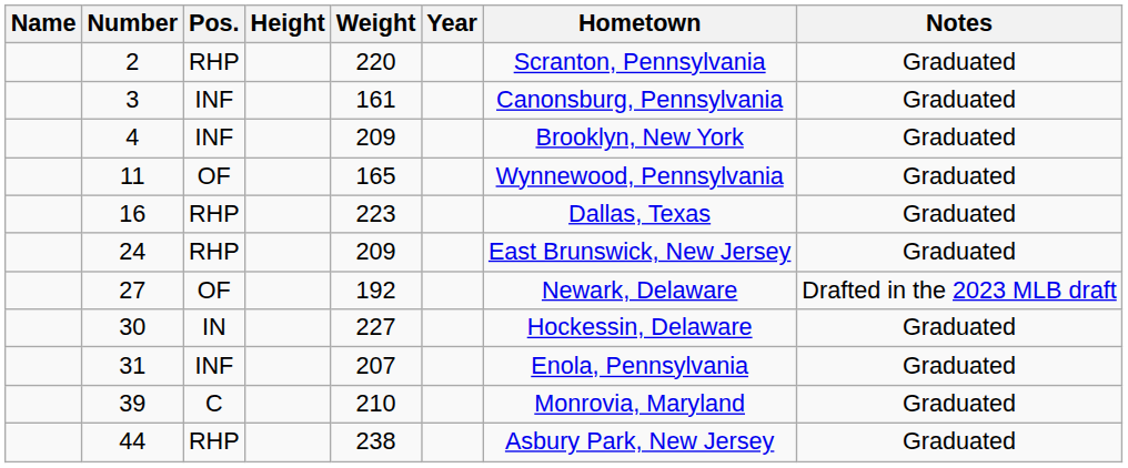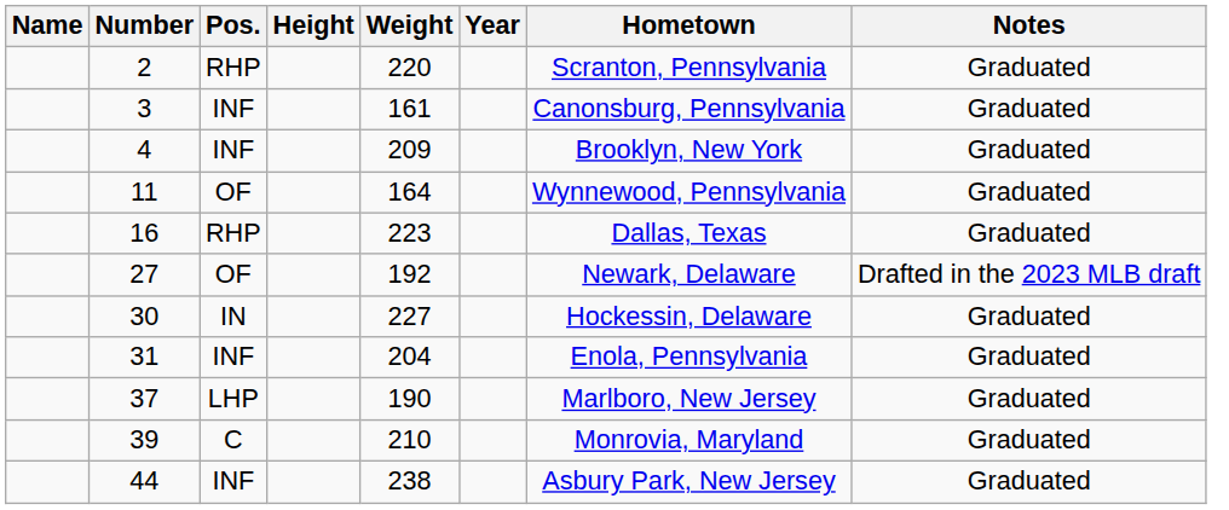11 | Weight: 165 -> 164
- row: 24 | RHP | 209 | East Brunswick, New Jersey | Graduated
31 | Weight: 207 -> 204
+ row: 37 | LHP | 190 | Marlboro, New Jersey | Graduated
44 | Pos.: RHP -> INF
